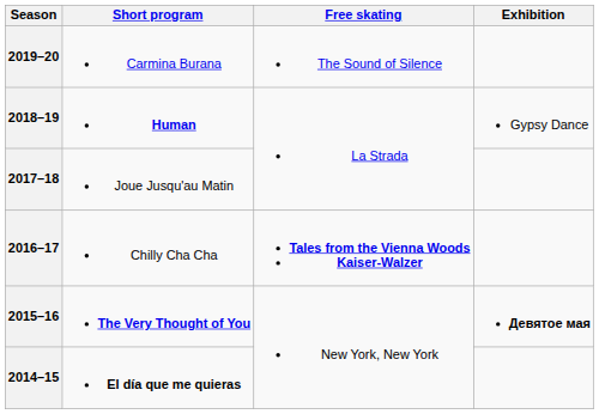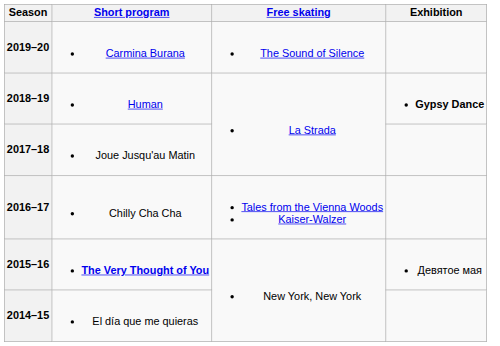2018–19 | Short program: bold -> normal
2018–19 | Exhibition: normal -> bold
2016–17 | Free skating: bold -> normal
2015–16 | Exhibition: bold -> normal
2014–15 | Short program: bold -> normal
